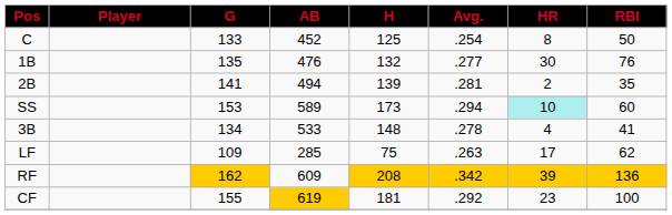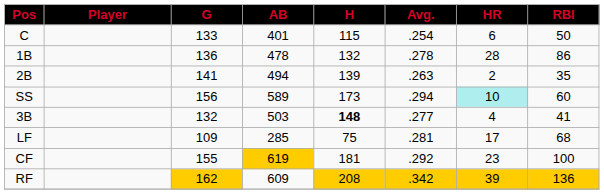C | AB: 452 -> 401
C | H: 125 -> 115
C | HR: 8 -> 6
1B | G: 135 -> 136
1B | AB: 476 -> 478
1B | Avg.: .277 -> .278
1B | HR: 30 -> 28
1B | RBI: 76 -> 86
2B | Avg.: .281 -> .263
SS | G: 153 -> 156
3B | G: 134 -> 132
3B | AB: 533 -> 503
3B | H: normal -> bold
3B | Avg.: .278 -> .277
LF | Avg.: .263 -> .281
LF | RBI: 62 -> 68
rows swapped: CF <-> RF
